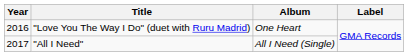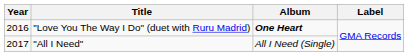"Love You The Way I Do" (duet with Ruru Madrid) | Album: normal -> bold
